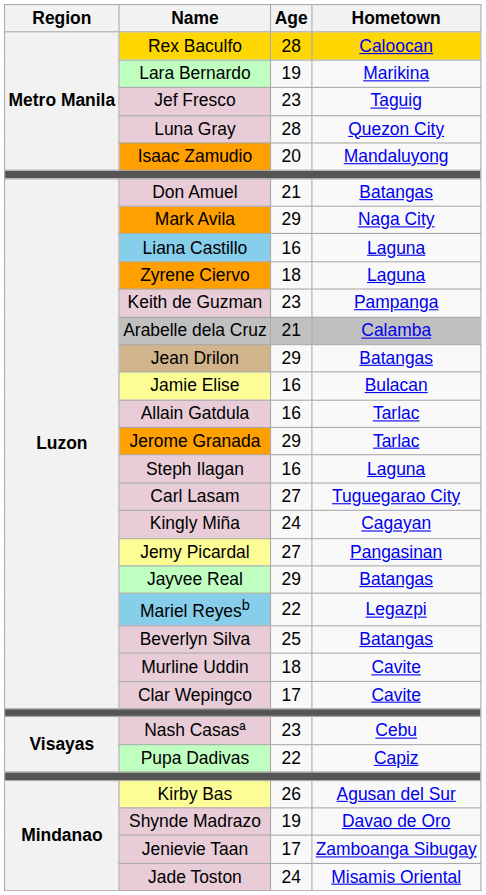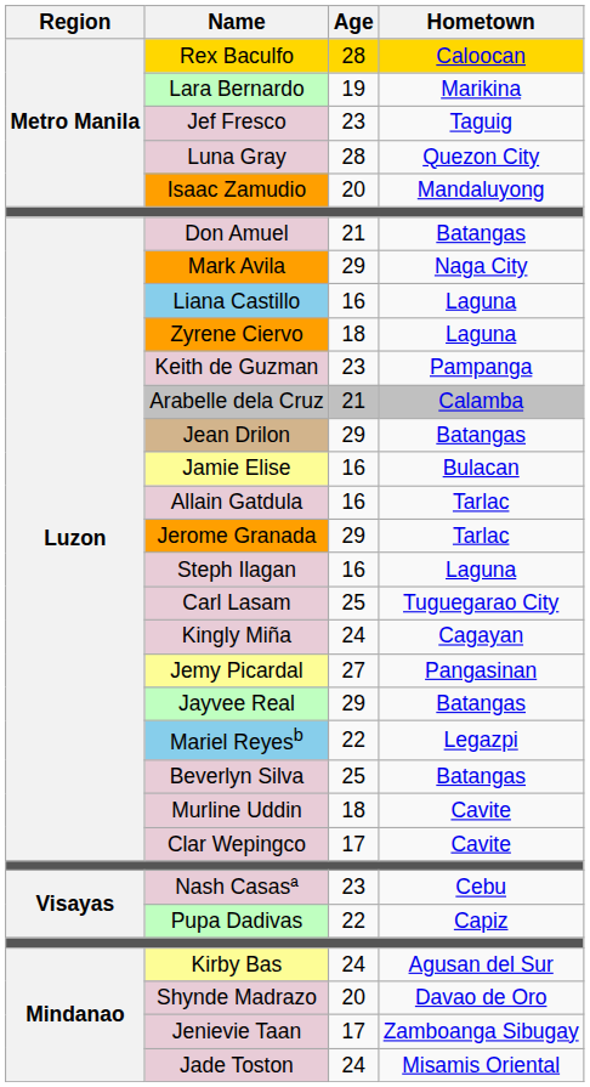Carl Lasam | Age: 27 -> 25
Kirby Bas | Age: 26 -> 24
Shynde Madrazo | Age: 19 -> 20
